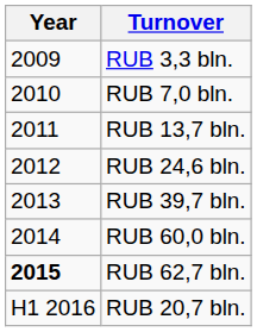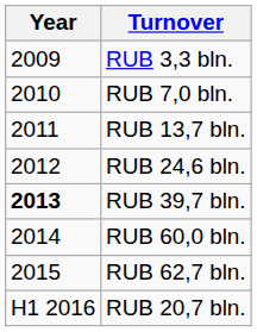RUB 39,7 bln. | Year: normal -> bold
RUB 62,7 bln. | Year: bold -> normal
